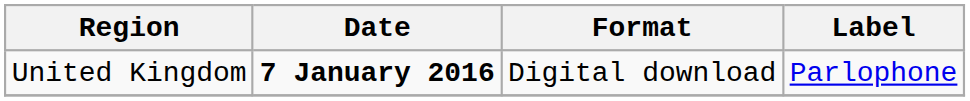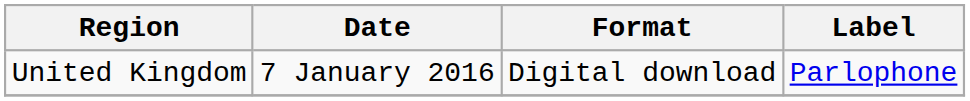United Kingdom | Date: bold -> normal
